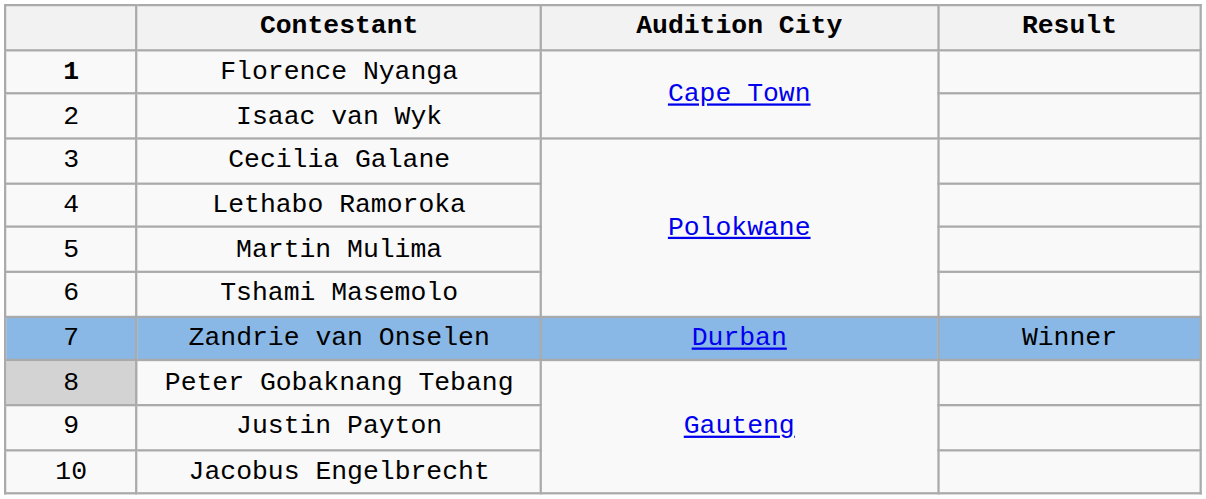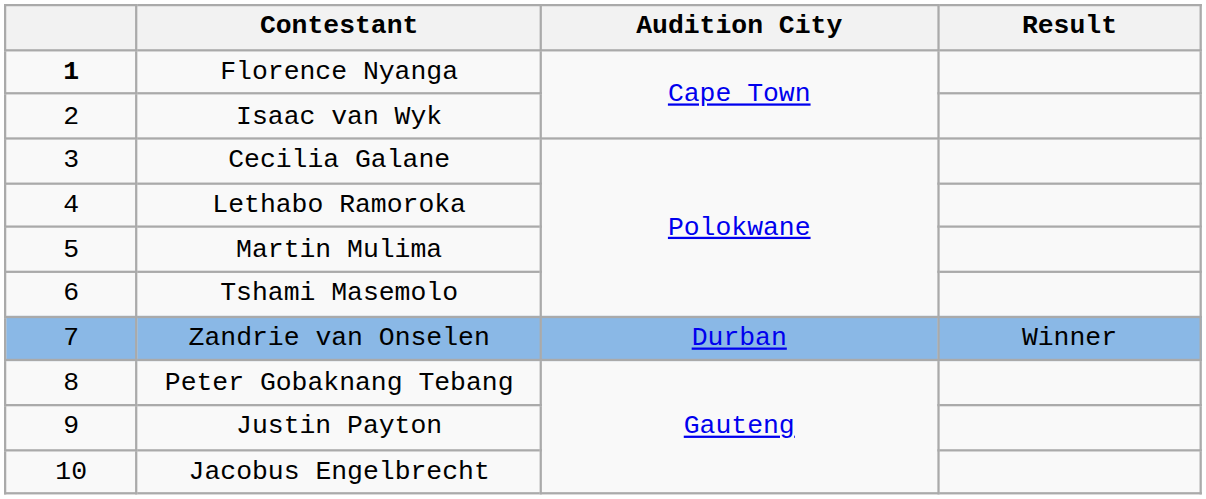Peter Gobaknang Tebang | column 1: lightgrey background -> no background
